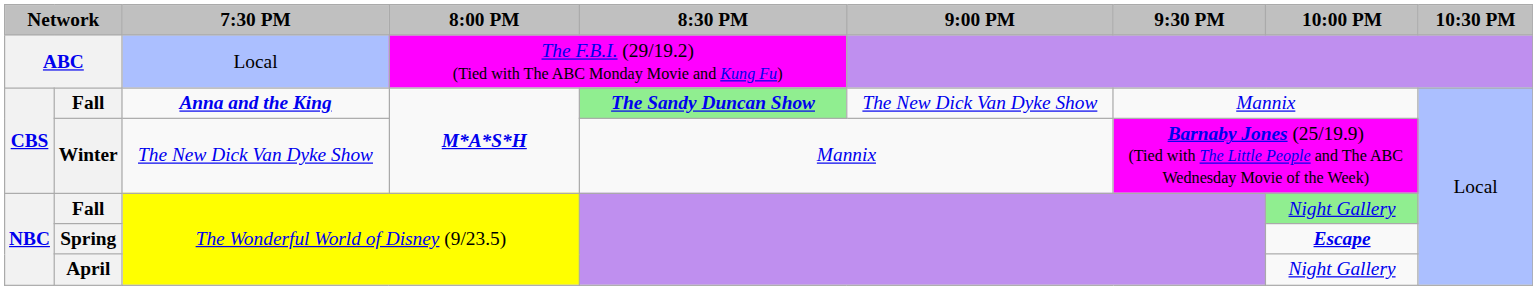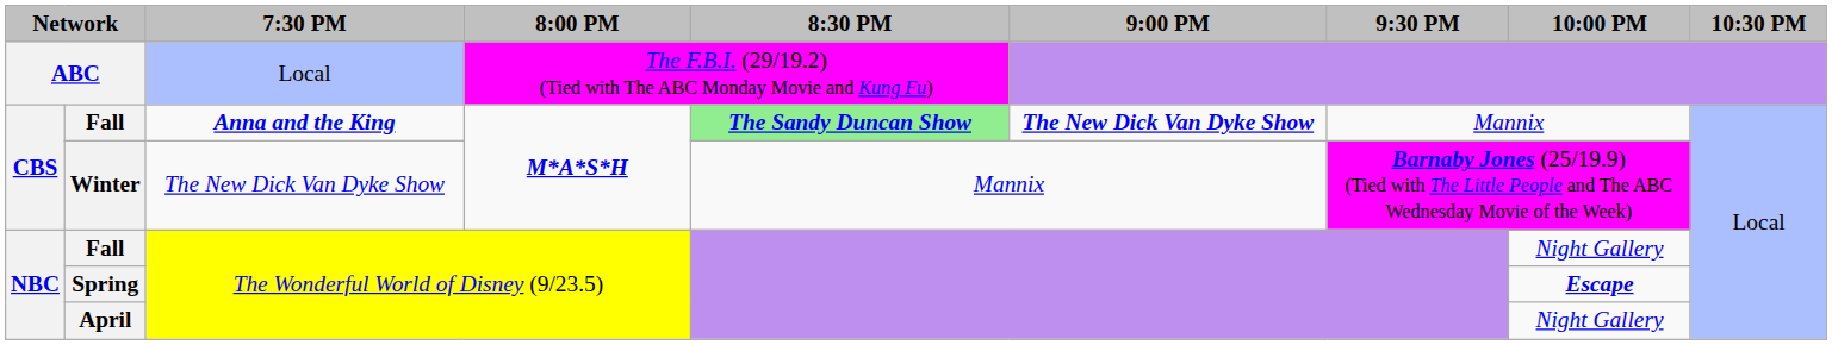Fall / Anna and the King | 9:00 PM: normal -> bold
Fall / The Wonderful World of Disney (9/23.5) | 10:00 PM: lightgreen background -> no background
